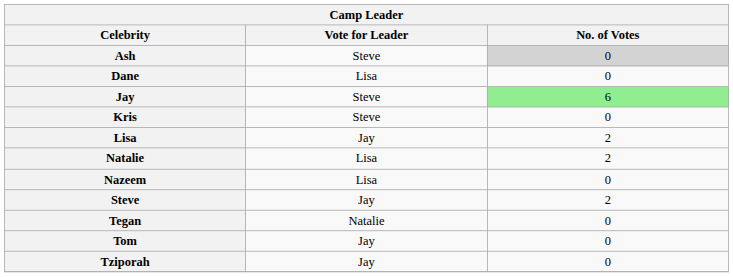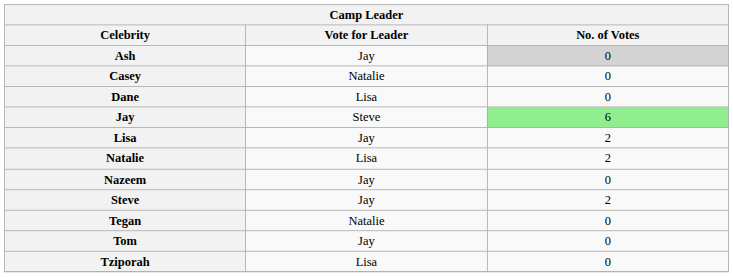Ash | Vote for Leader: Steve -> Jay
+ row: Casey | Natalie | 0
- row: Kris | Steve | 0
Nazeem | Vote for Leader: Lisa -> Jay
Tziporah | Vote for Leader: Jay -> Lisa
